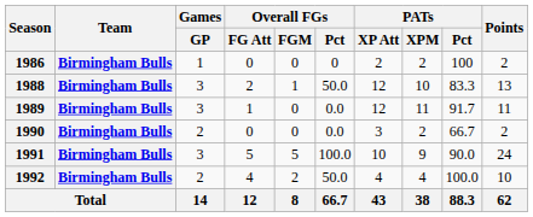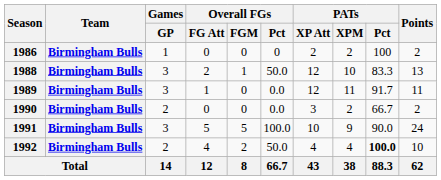1992 | PATs / Pct: normal -> bold
